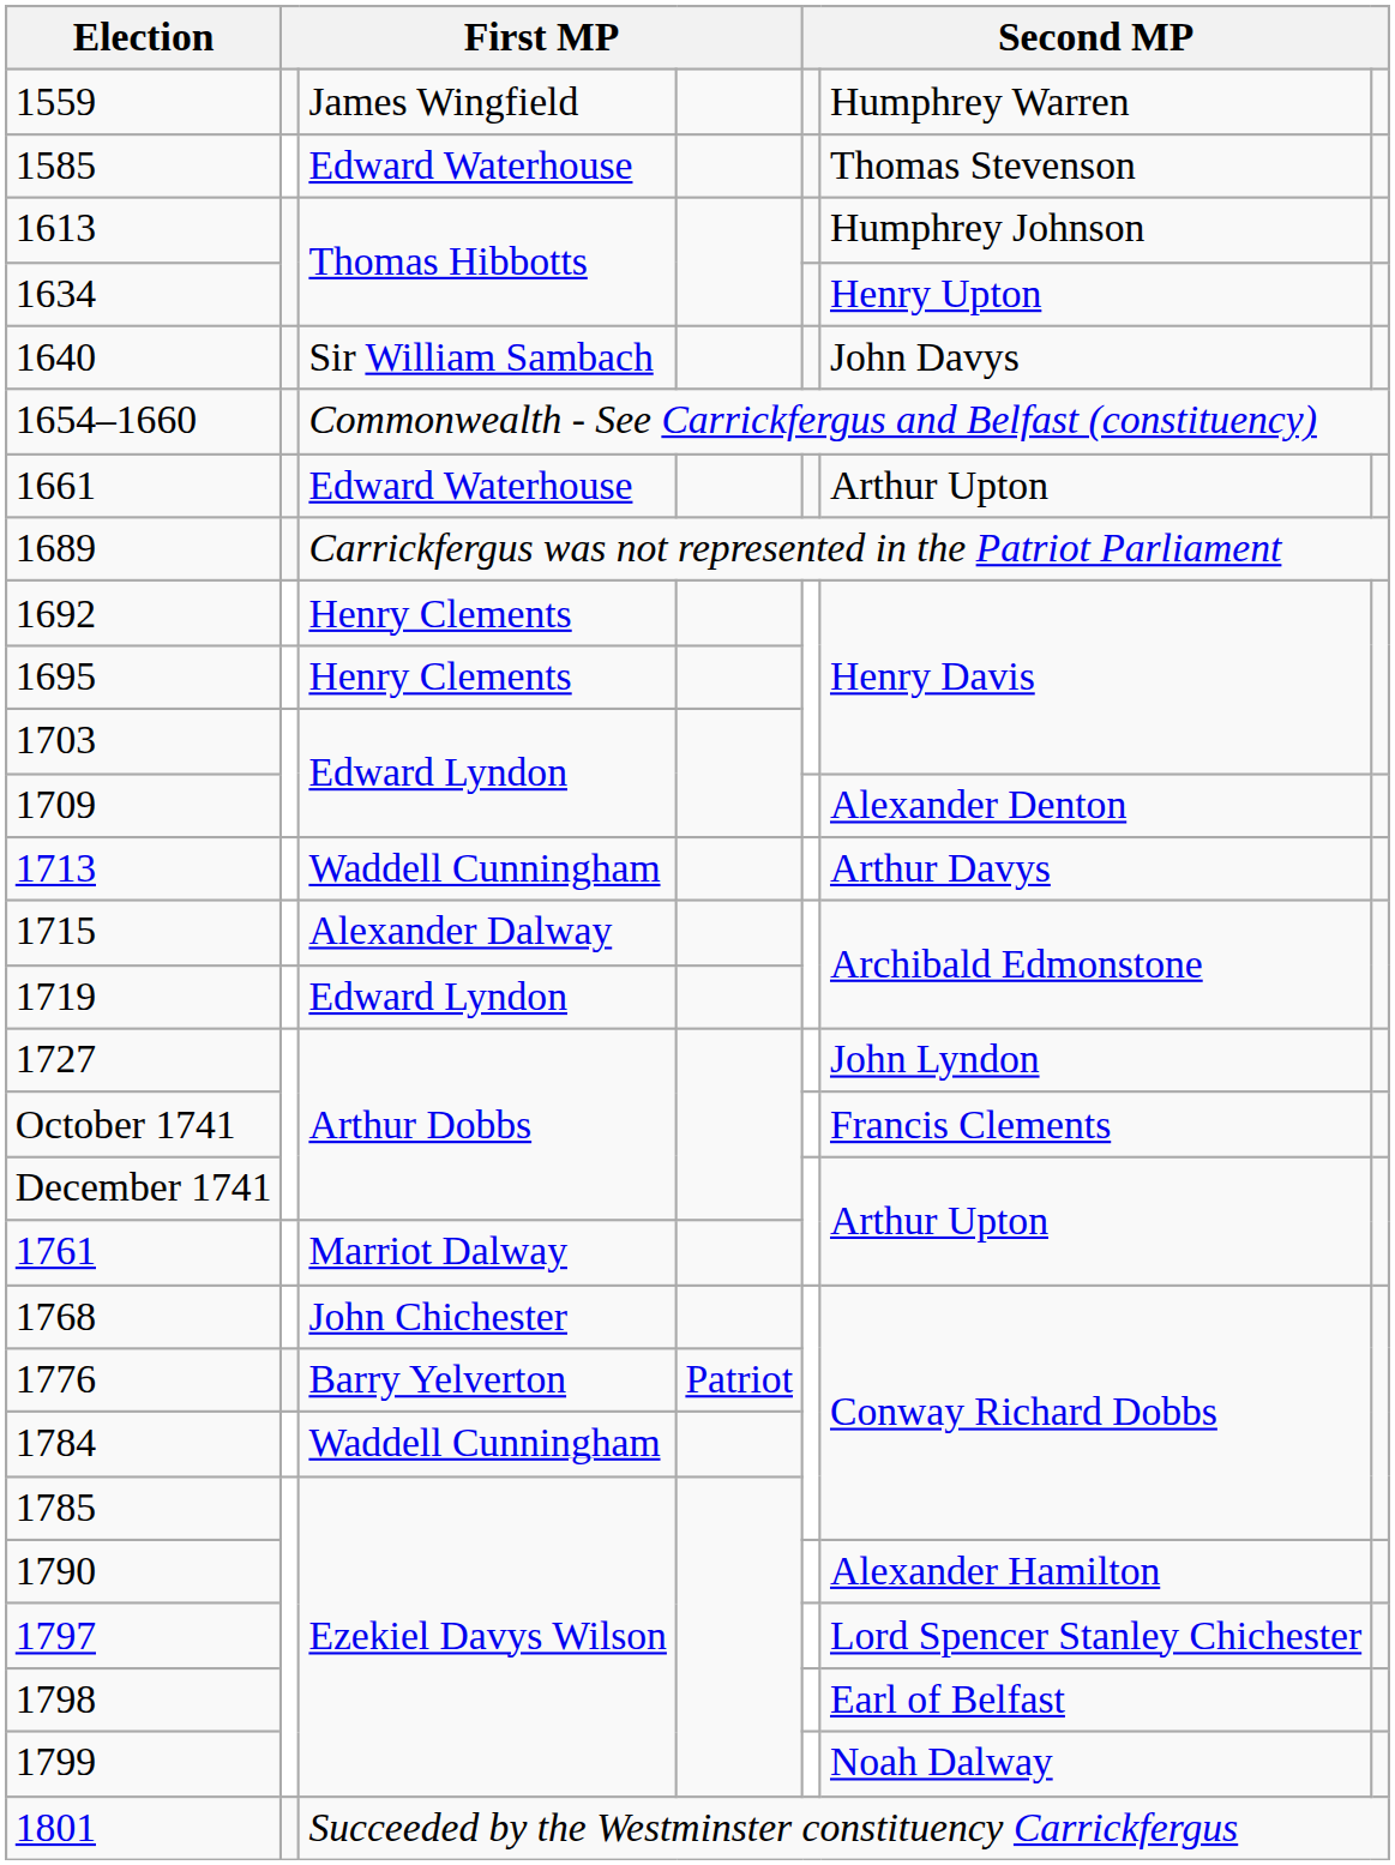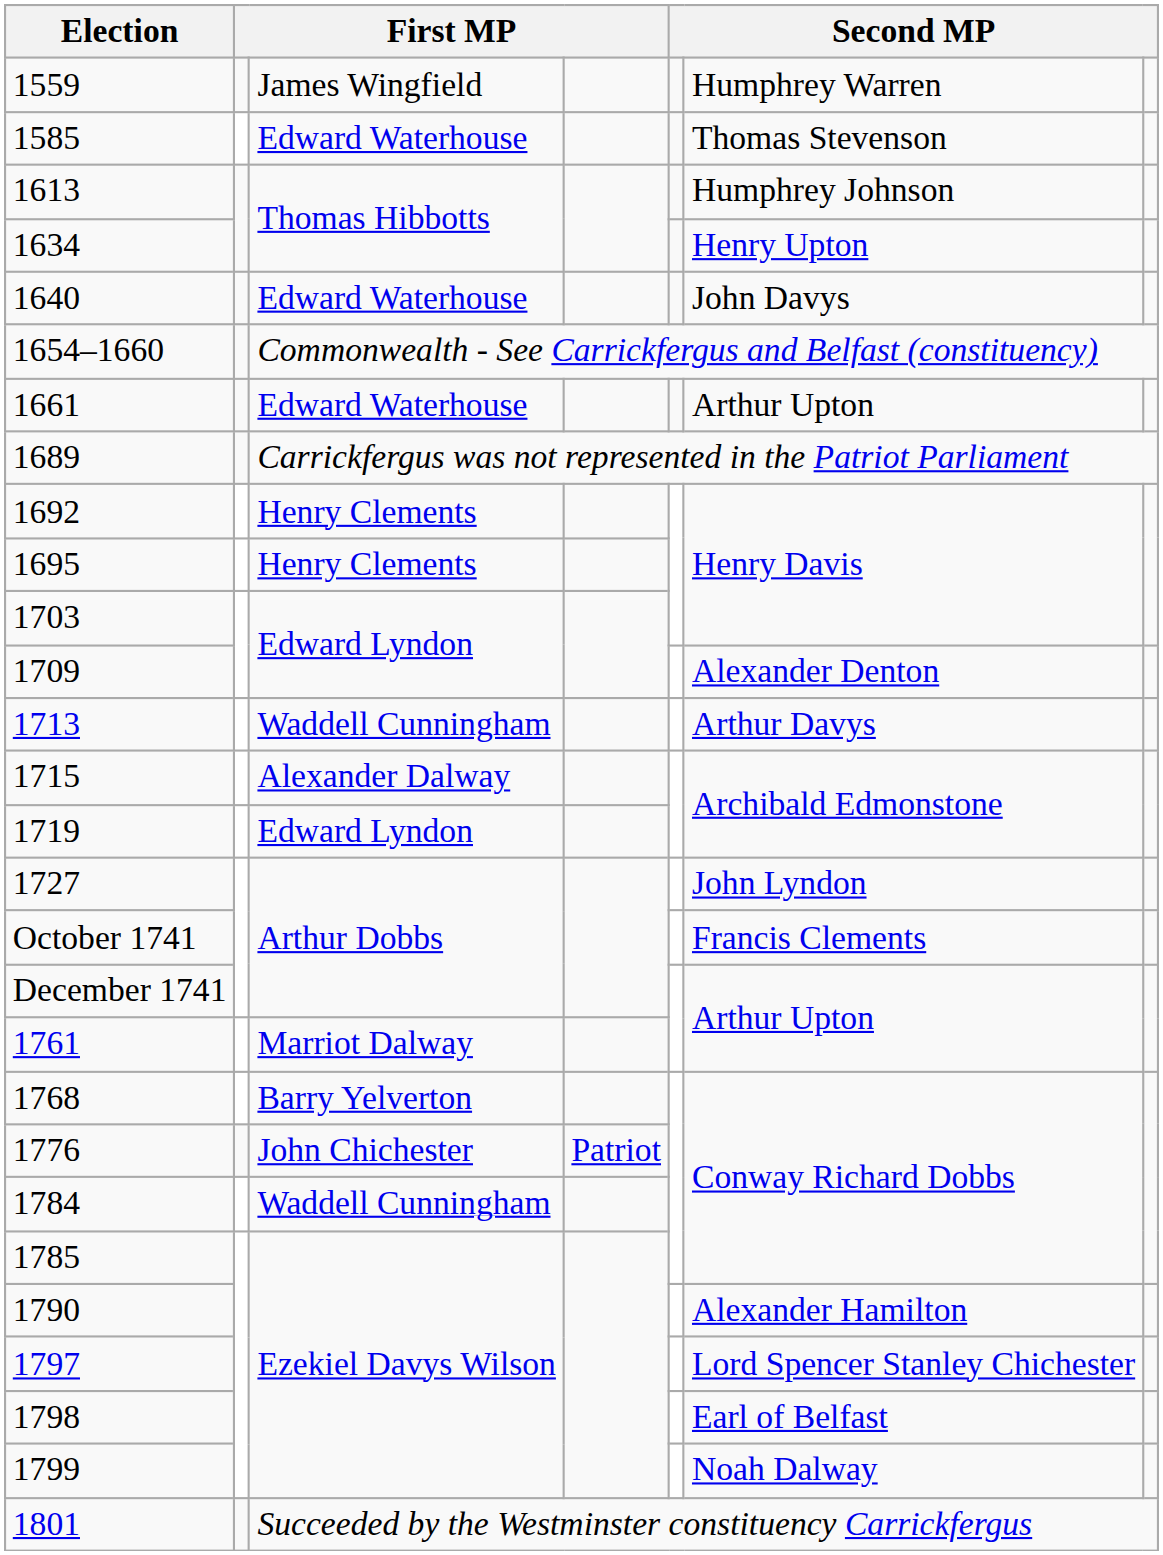1640 | column 3: Sir William Sambach -> Edward Waterhouse
1768 | column 3: John Chichester -> Barry Yelverton
1776 | column 3: Barry Yelverton -> John Chichester
